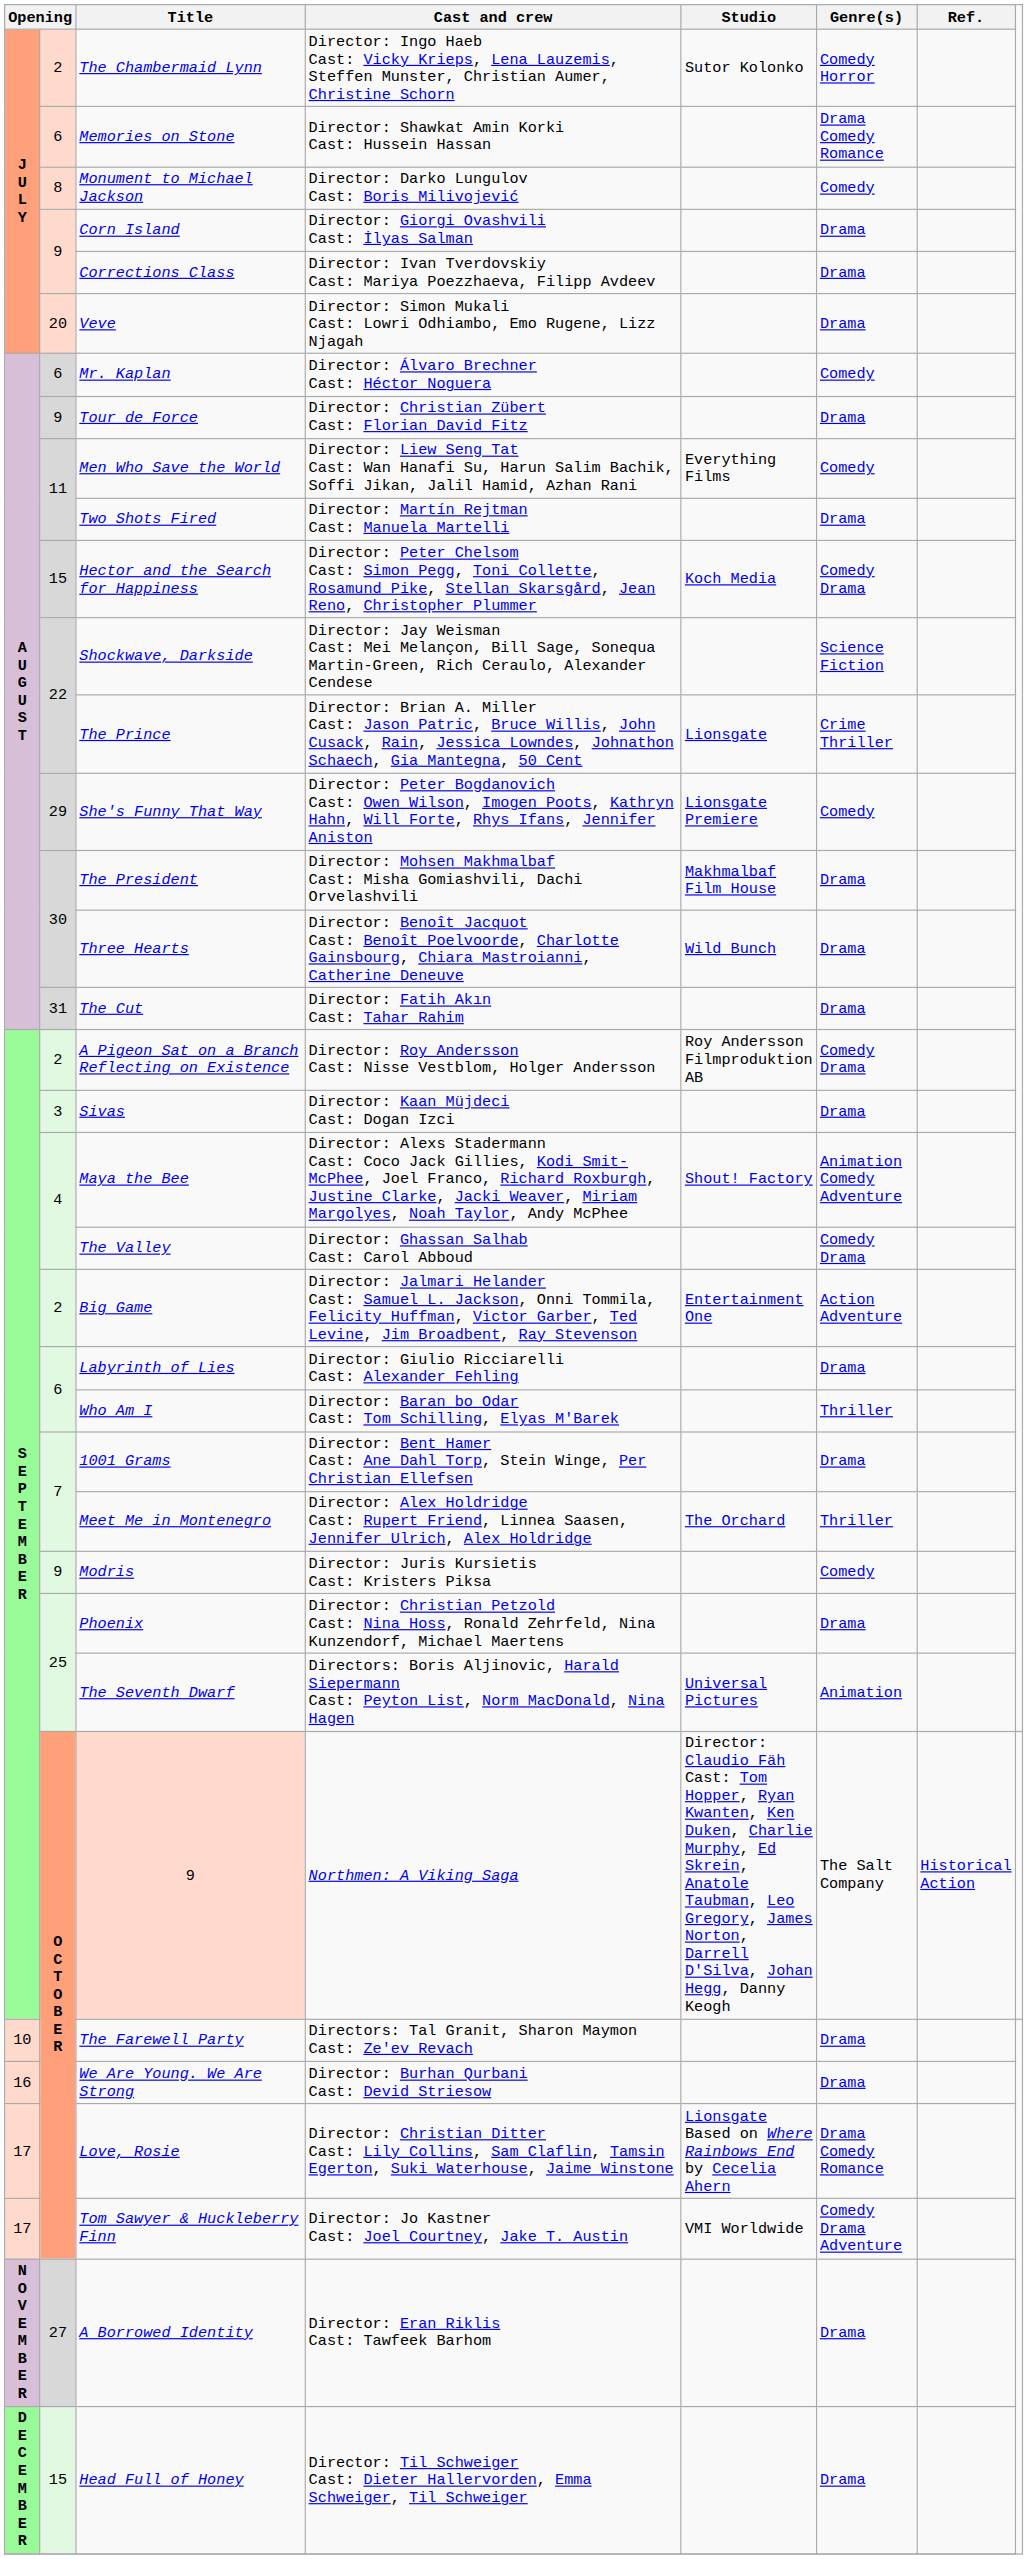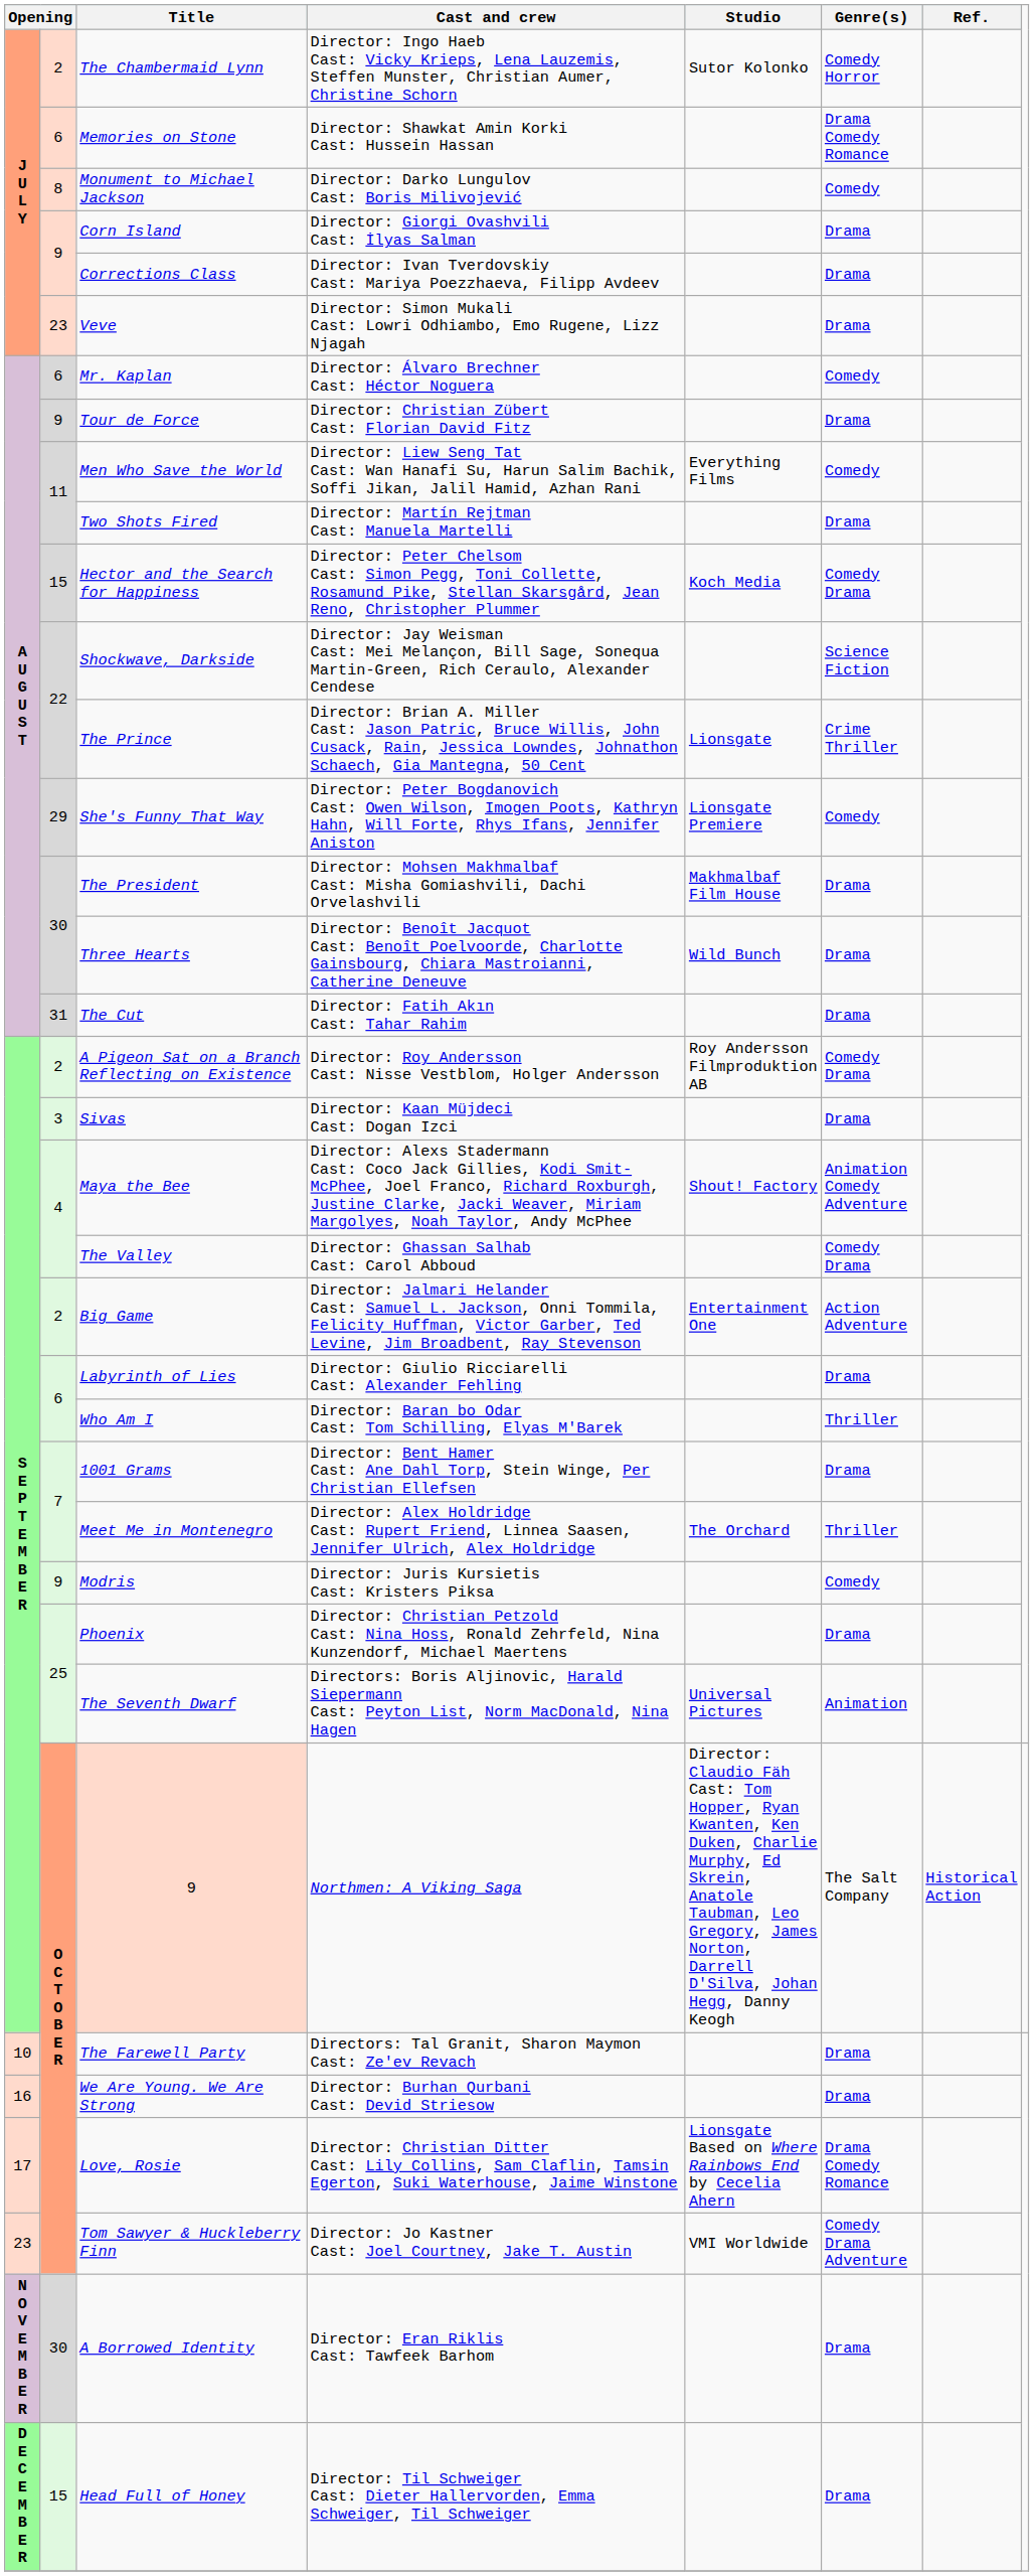Veve | column 2: 20 -> 23
Tom Sawyer & Huckleberry Finn | column 1: 17 -> 23
A Borrowed Identity | column 2: 27 -> 30
